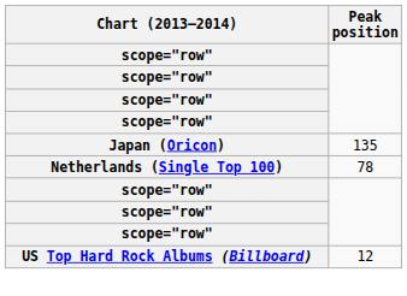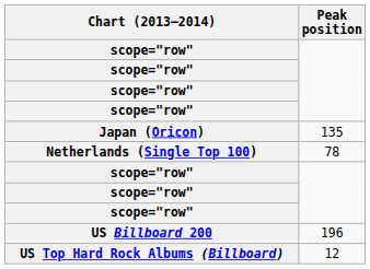+ row: US Billboard 200 | 196
